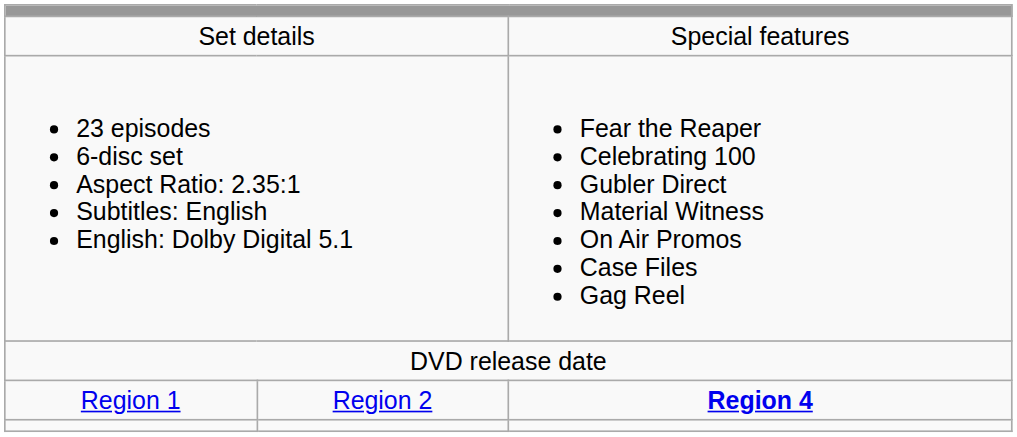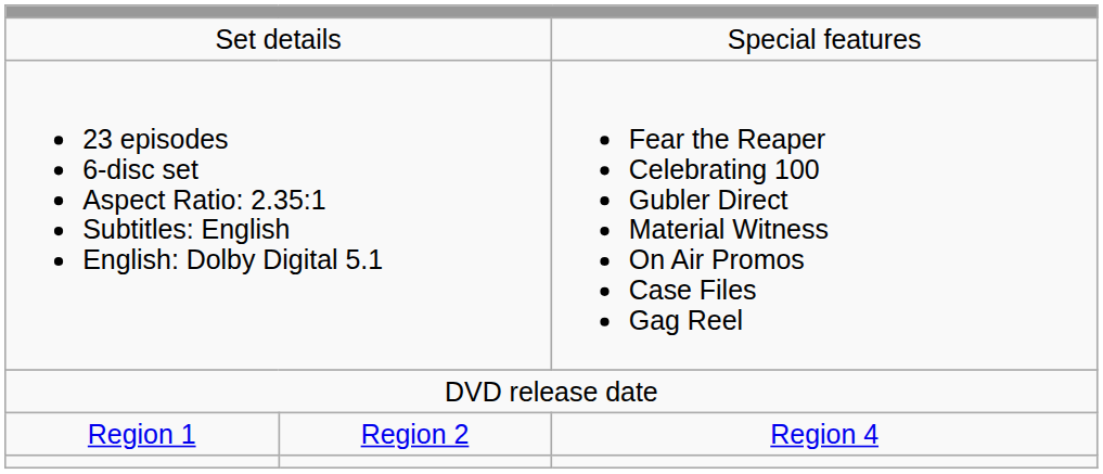Region 1 | column 3: bold -> normal
